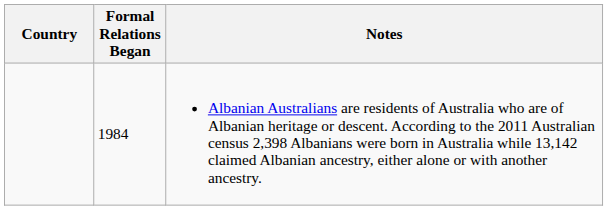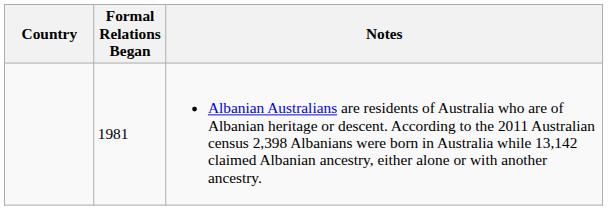row 2 | Formal Relations Began: 1984 -> 1981
